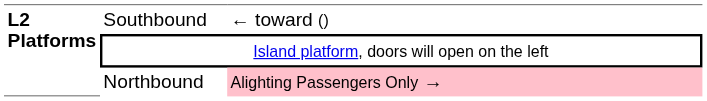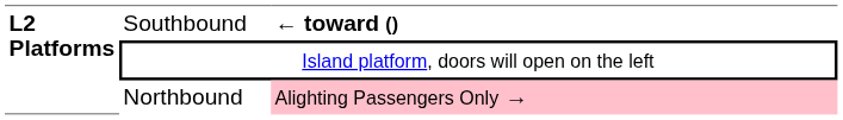Southbound | column 3: normal -> bold
